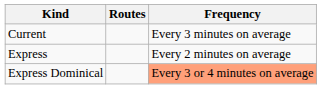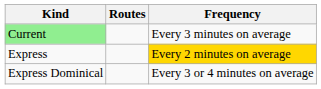row 2 | Kind: no background -> lightgreen background
row 3 | Frequency: no background -> gold background
row 4 | Frequency: lightsalmon background -> no background
